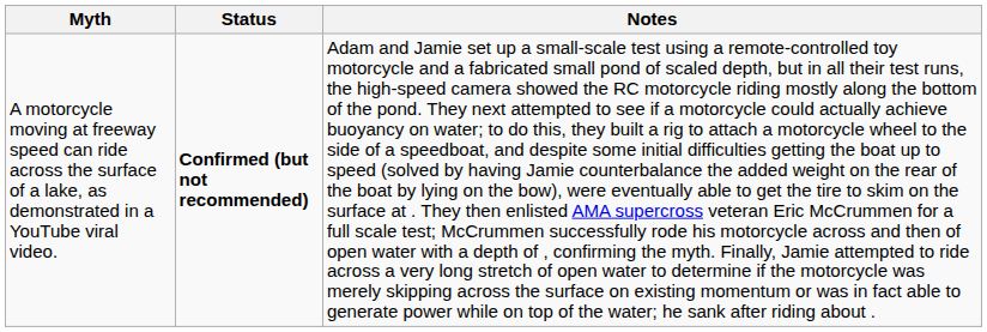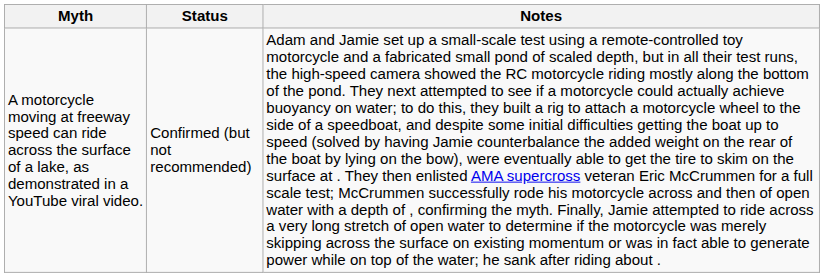row 2 | Status: bold -> normal
